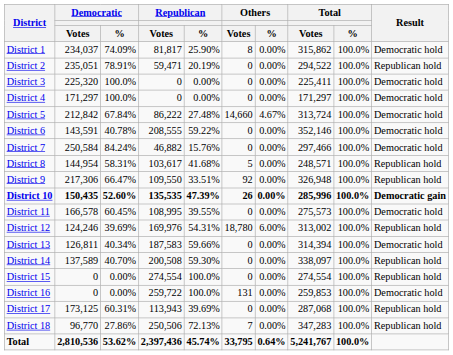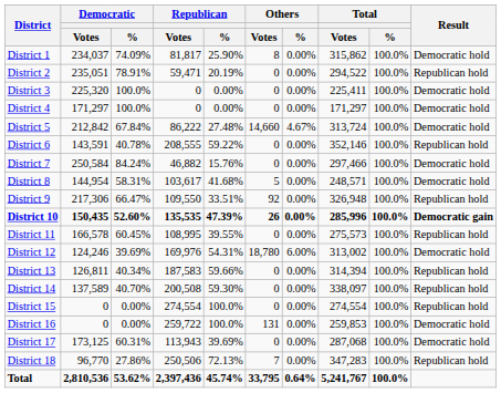District 6 | Result: Democratic hold -> Republican hold
District 8 | Result: Republican hold -> Democratic hold
District 11 | Result: Democratic hold -> Republican hold
District 12 | Result: Republican hold -> Democratic hold
District 13 | Result: Democratic hold -> Republican hold
District 17 | Result: Republican hold -> Democratic hold
